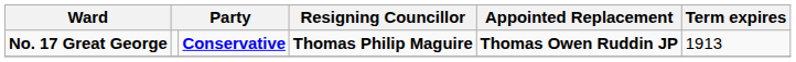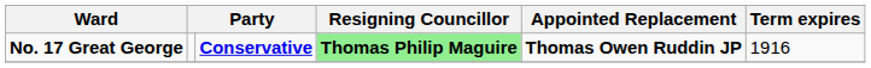No. 17 Great George | Resigning Councillor: no background -> lightgreen background
No. 17 Great George | Term expires: 1913 -> 1916
